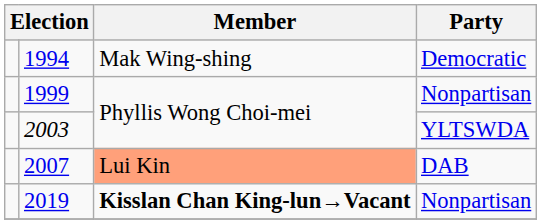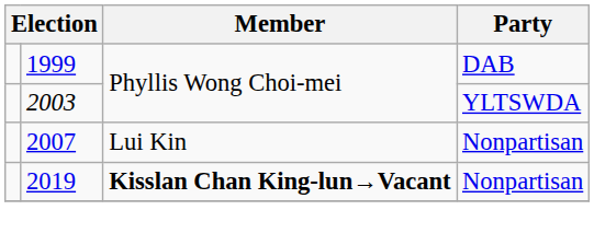- row: 1994 | Mak Wing-shing | Democratic
1999 | Party: Nonpartisan -> DAB
2007 | Member: lightsalmon background -> no background
2007 | Party: DAB -> Nonpartisan
